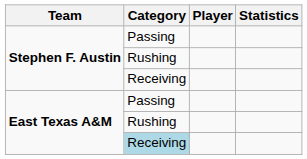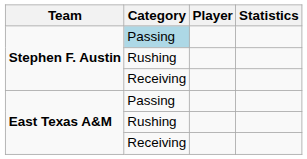Stephen F. Austin / Passing | Category: no background -> lightblue background
East Texas A&M / Receiving | Category: lightblue background -> no background
